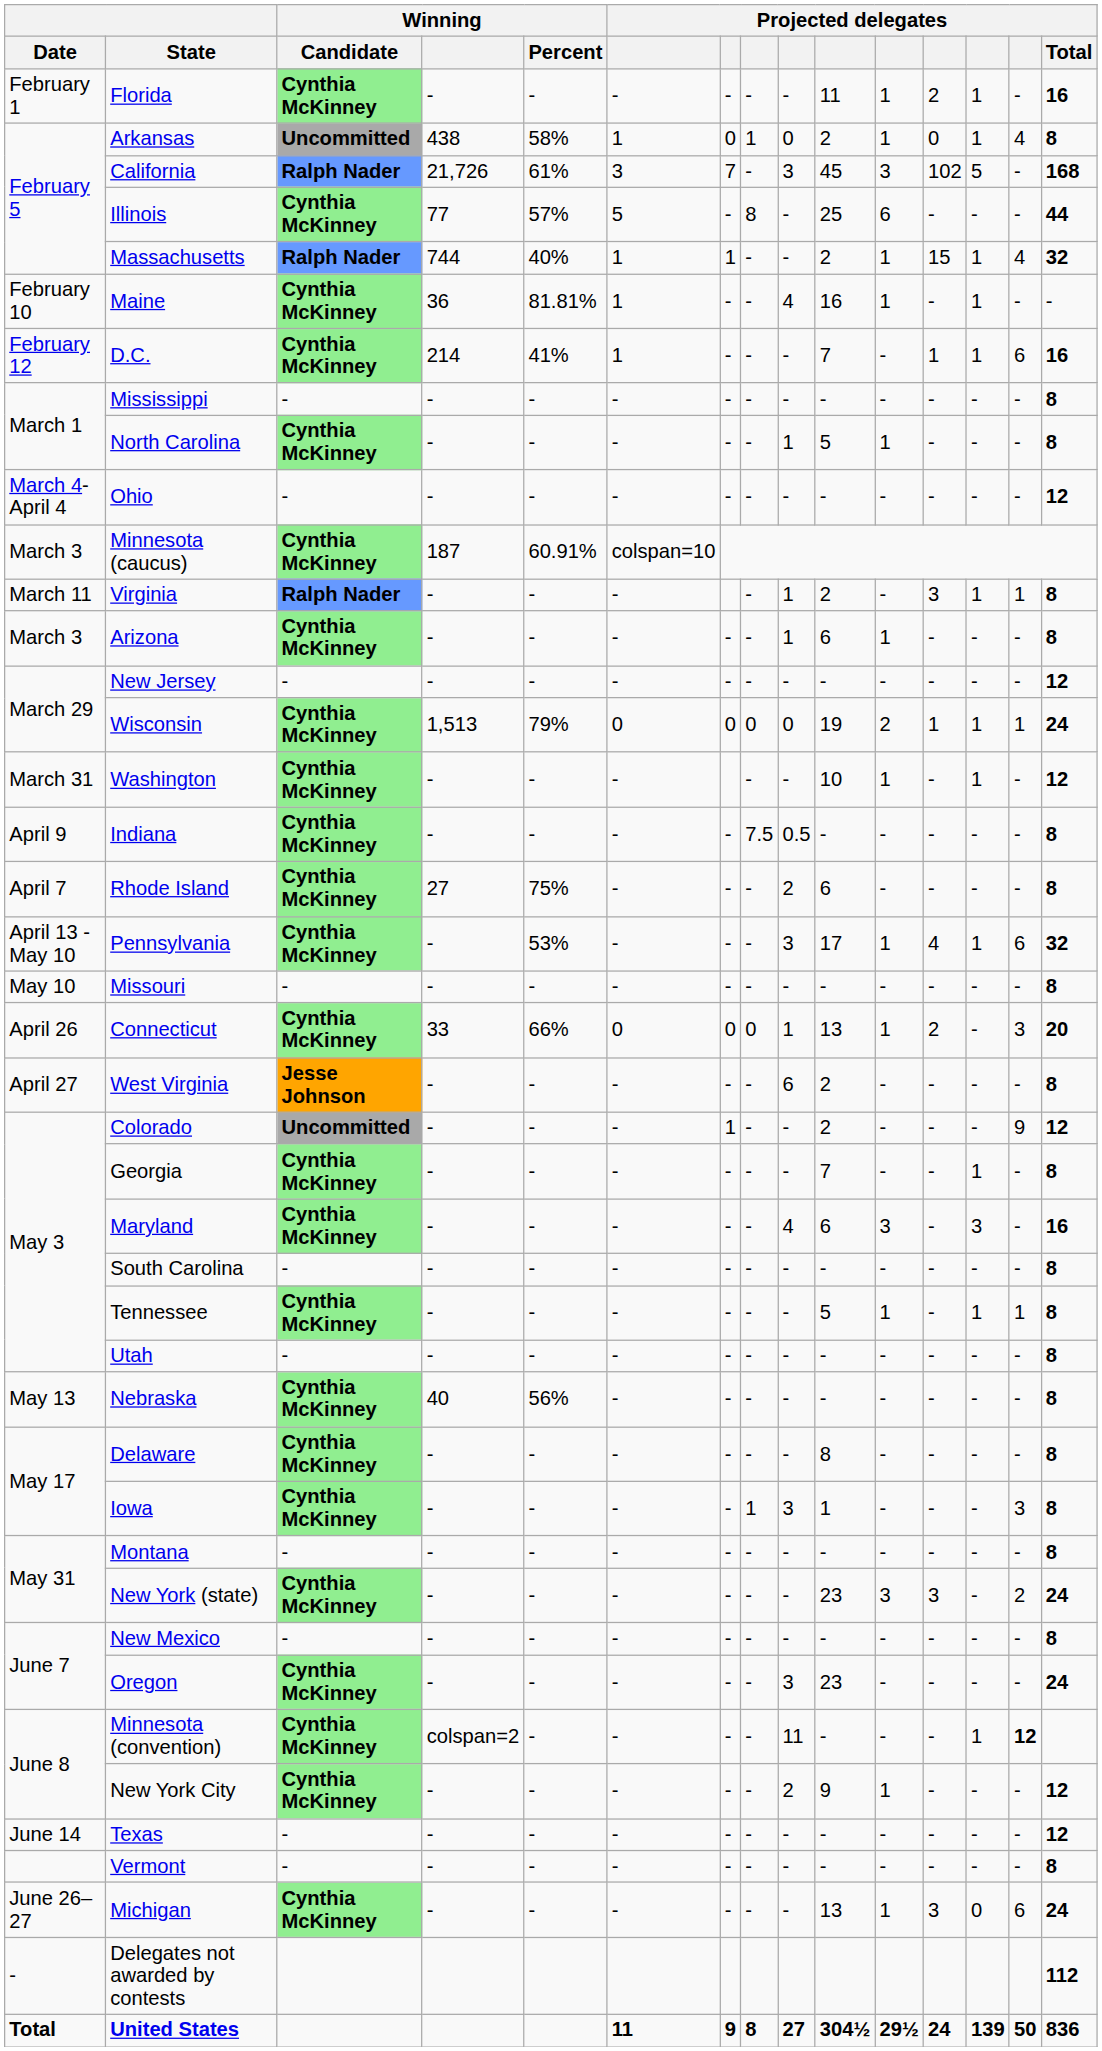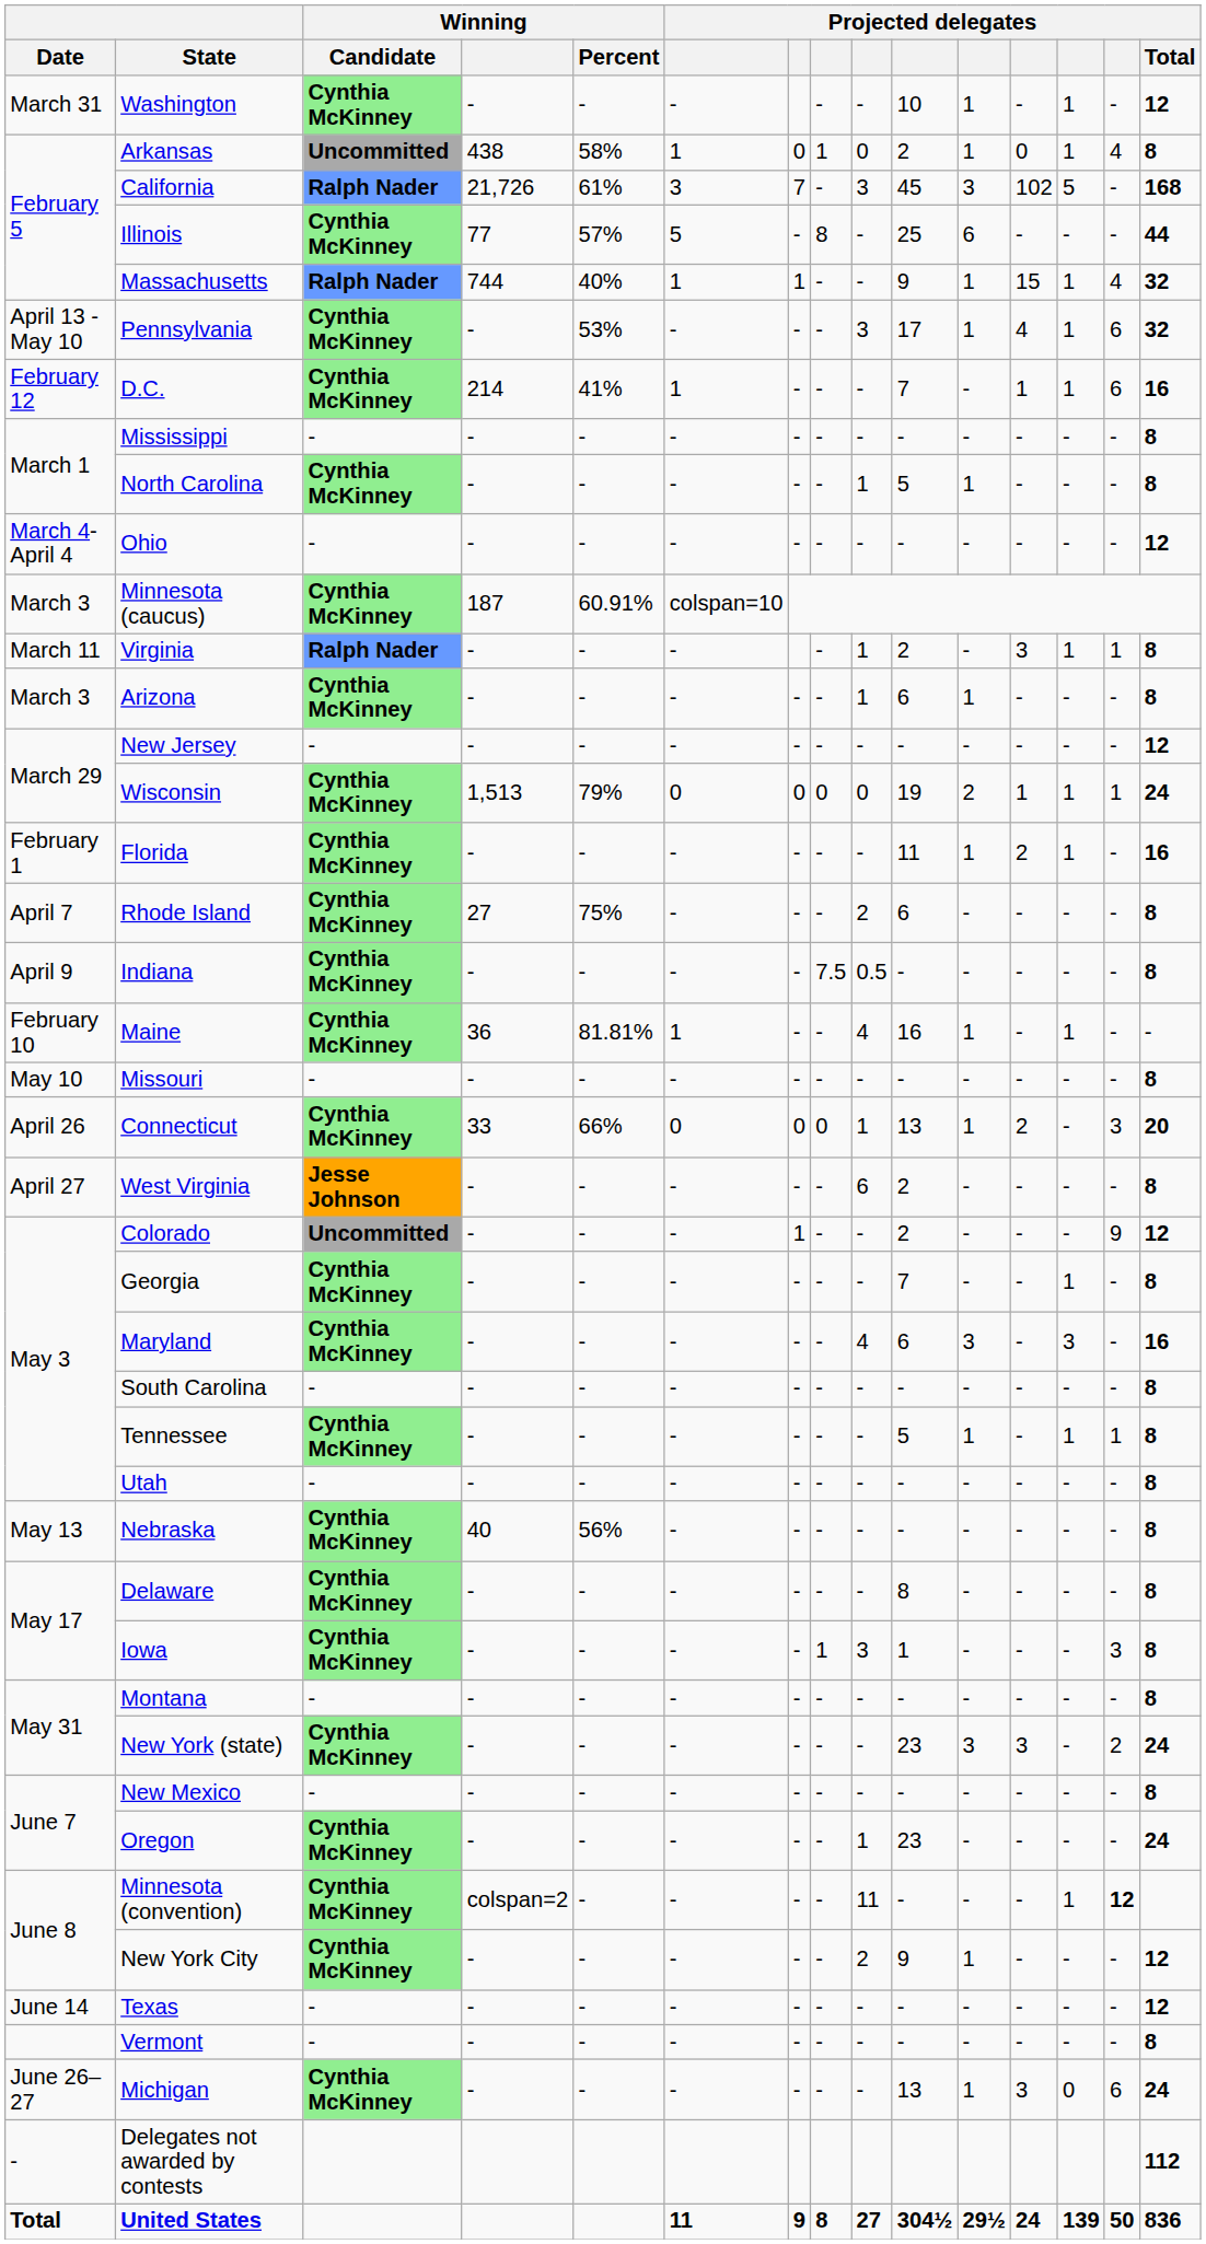rows swapped: Florida <-> Washington
Massachusetts | column 10: 2 -> 9
rows swapped: Maine <-> Pennsylvania
rows swapped: Rhode Island <-> Indiana
Oregon | column 9: 3 -> 1
